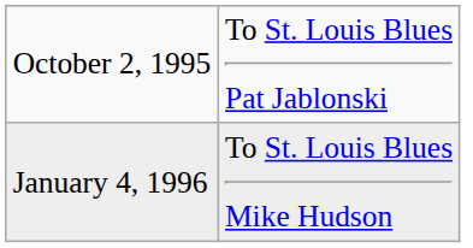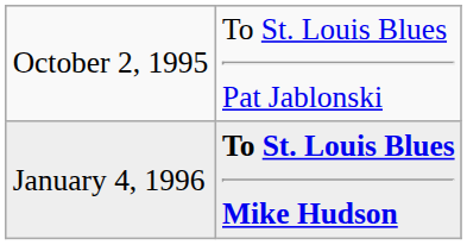January 4, 1996 | column 2: normal -> bold
